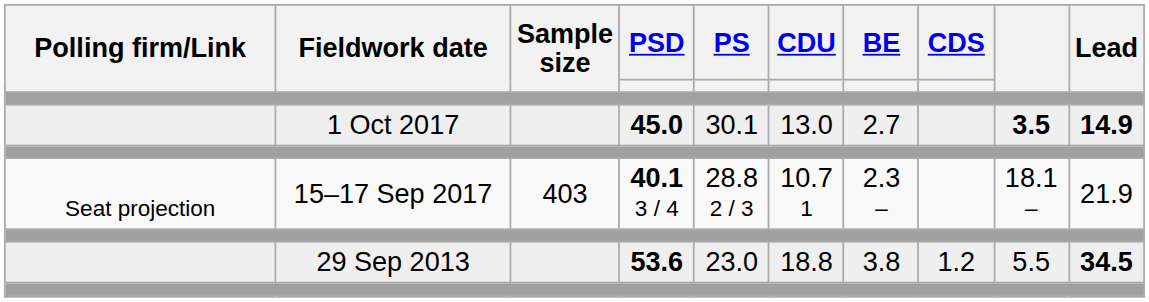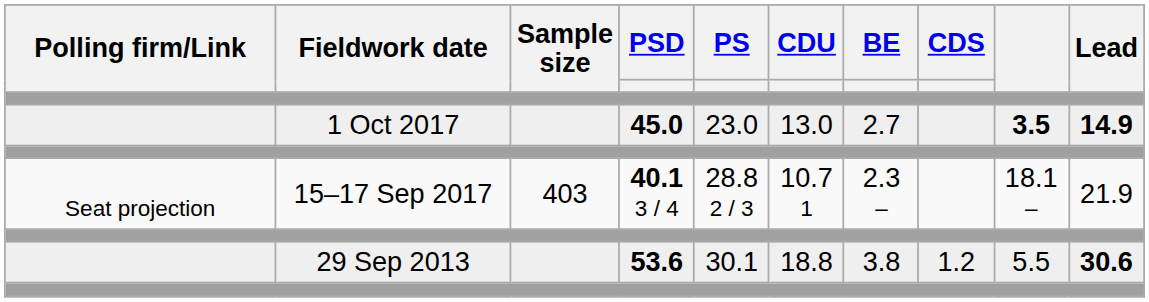1 Oct 2017 | PS: 30.1 -> 23.0
29 Sep 2013 | PS: 23.0 -> 30.1
29 Sep 2013 | Lead: 34.5 -> 30.6
